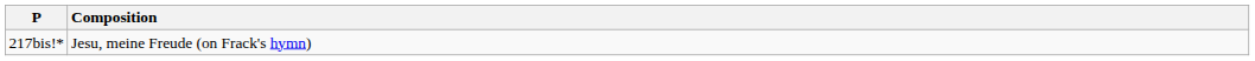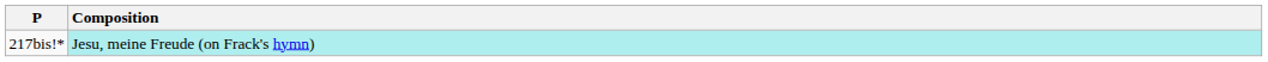217bis!* | Composition: no background -> paleturquoise background
